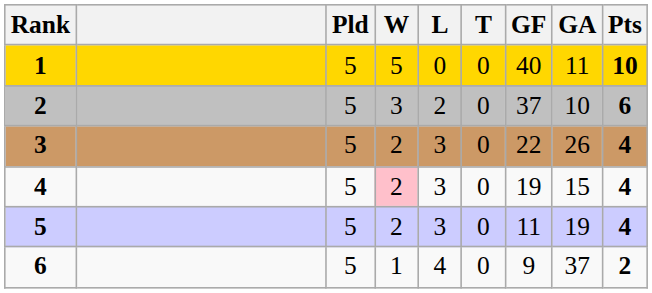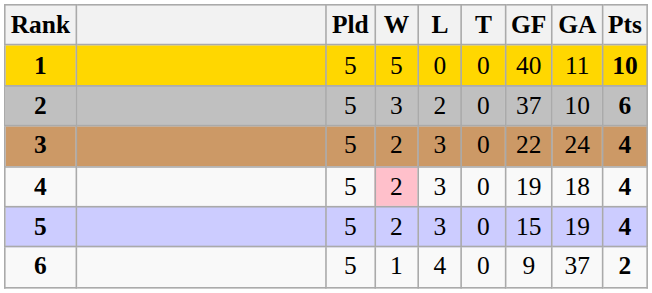row 4 | GA: 26 -> 24
row 5 | GA: 15 -> 18
row 6 | GF: 11 -> 15
